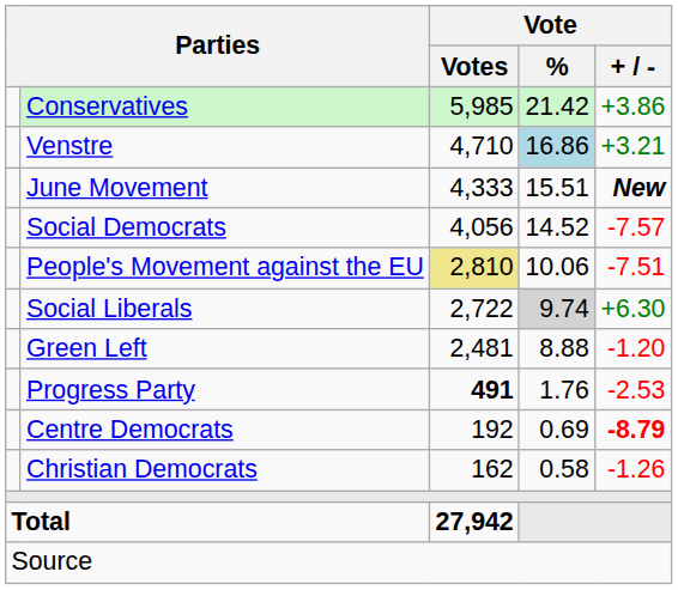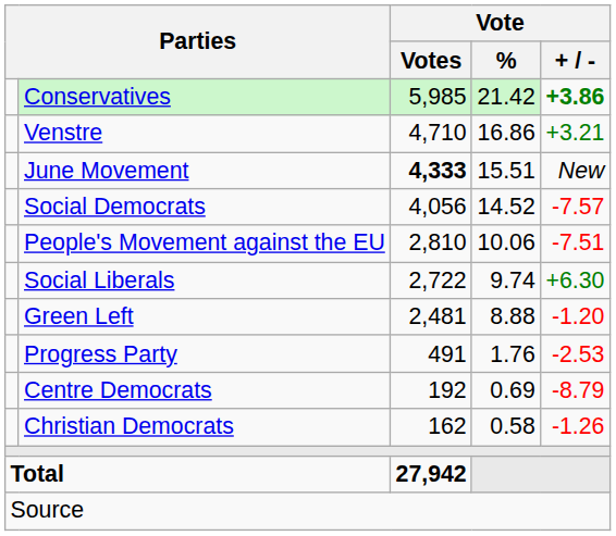Conservatives | Vote / + / -: normal -> bold
Venstre | Vote / %: lightblue background -> no background
June Movement | Vote / Votes: normal -> bold
June Movement | Vote / + / -: bold -> normal
People's Movement against the EU | Vote / Votes: khaki background -> no background
Social Liberals | Vote / %: lightgrey background -> no background
Progress Party | Vote / Votes: bold -> normal
Centre Democrats | Vote / + / -: bold -> normal
